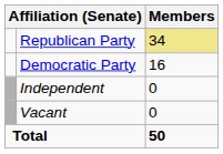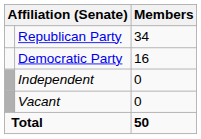Republican Party | Members: khaki background -> no background
